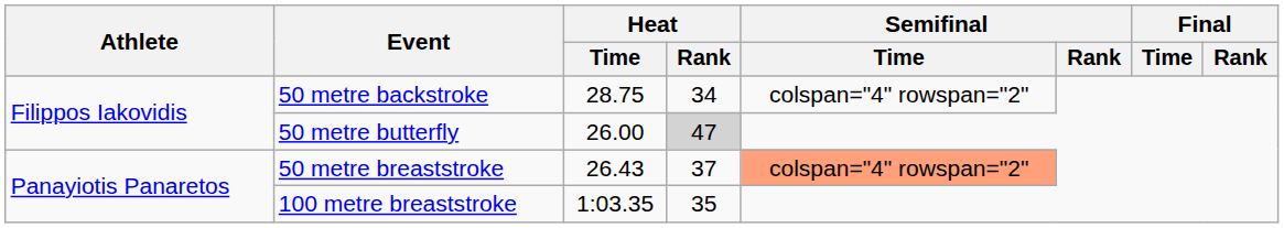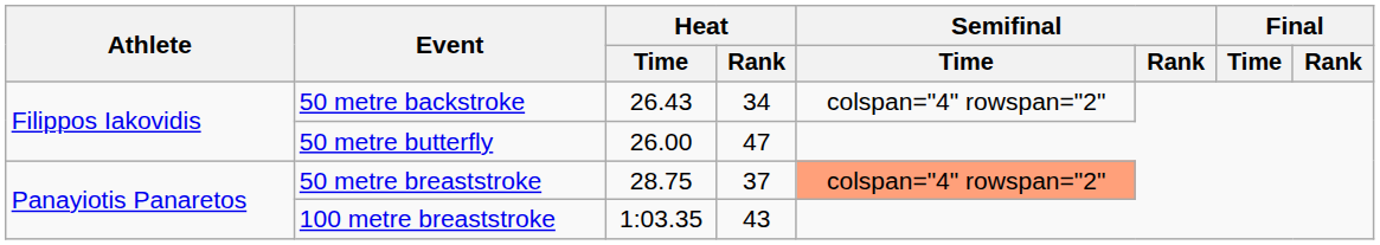50 metre backstroke | Heat / Time: 28.75 -> 26.43
50 metre butterfly | Heat / Rank: lightgrey background -> no background
50 metre breaststroke | Heat / Time: 26.43 -> 28.75
100 metre breaststroke | Heat / Rank: 35 -> 43
